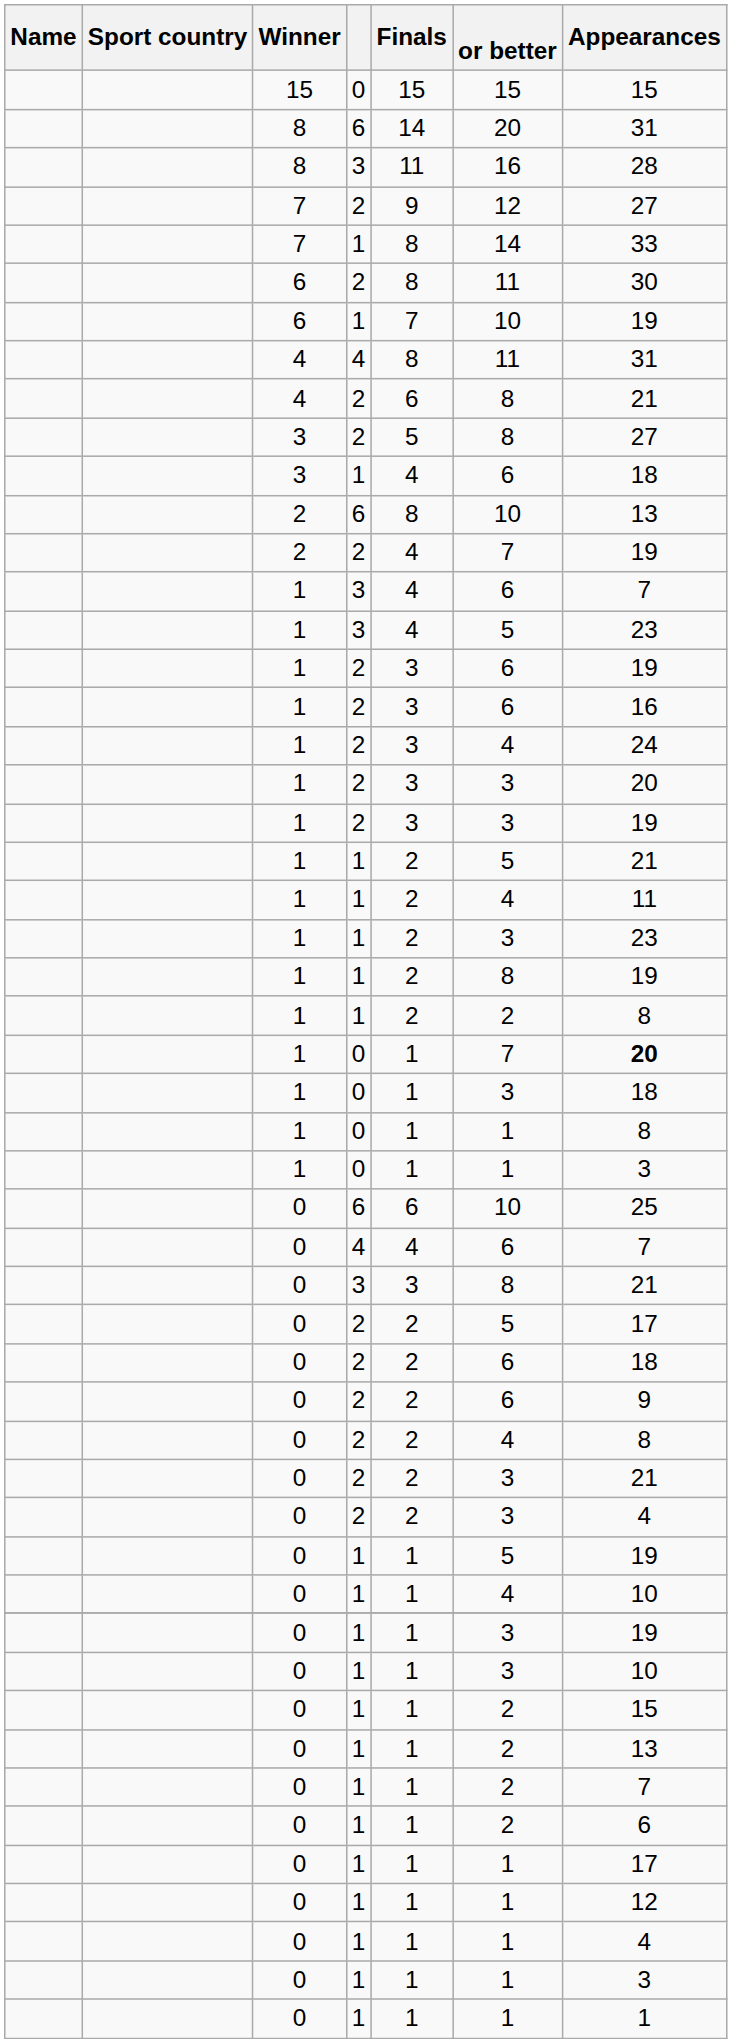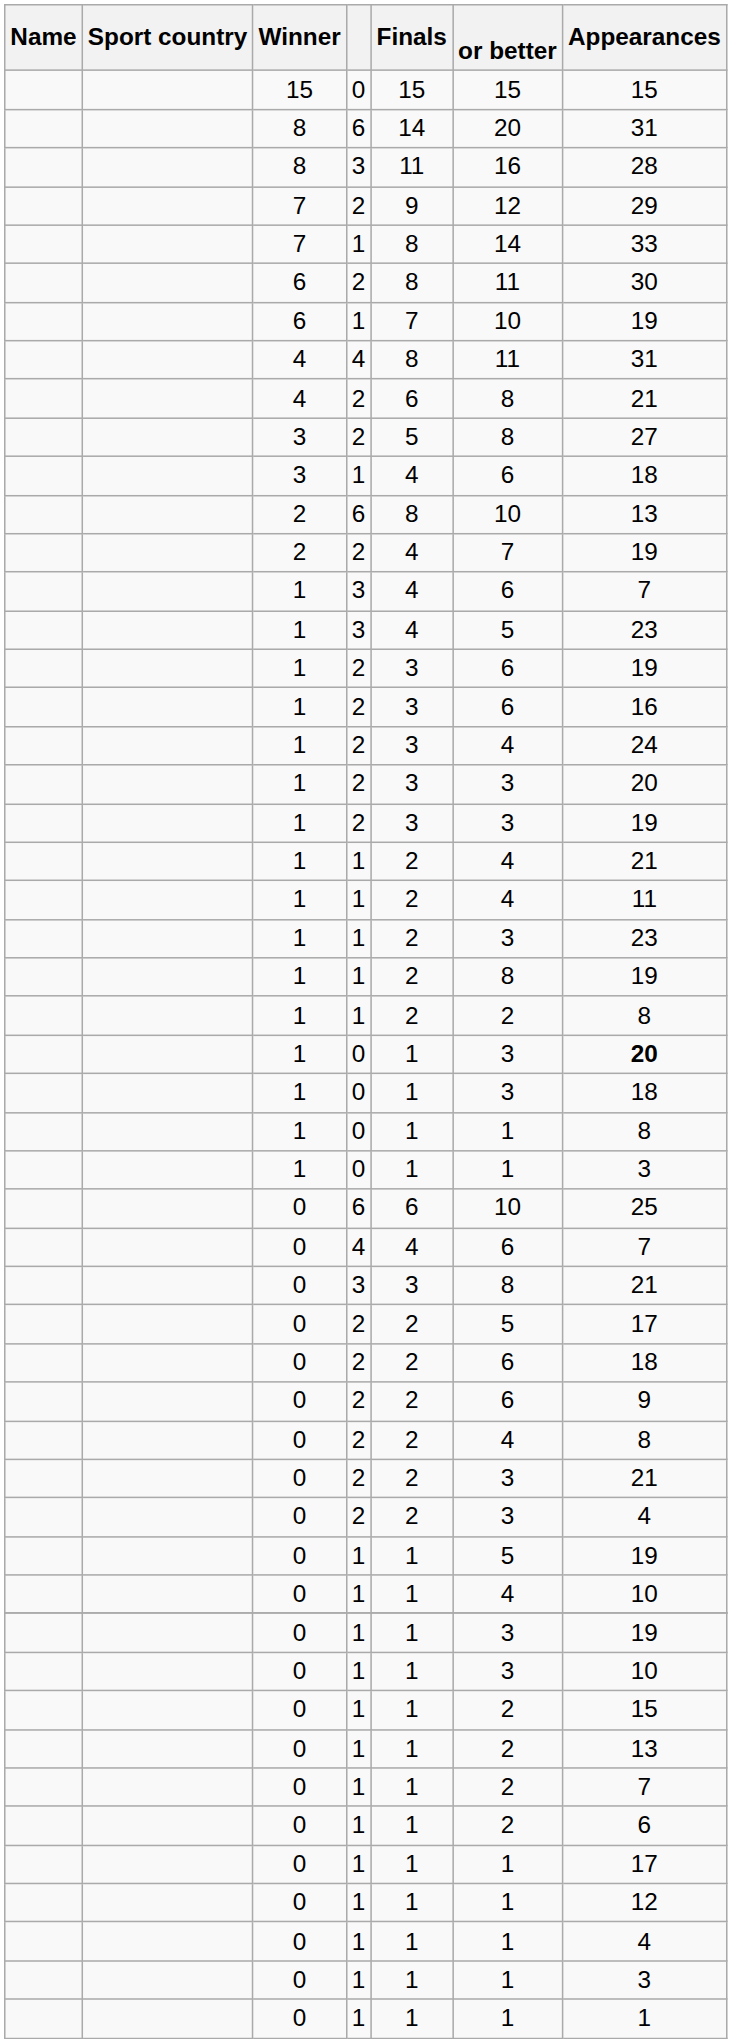row 5 | Appearances: 27 -> 29
row 22 | or better: 5 -> 4
row 27 | or better: 7 -> 3
